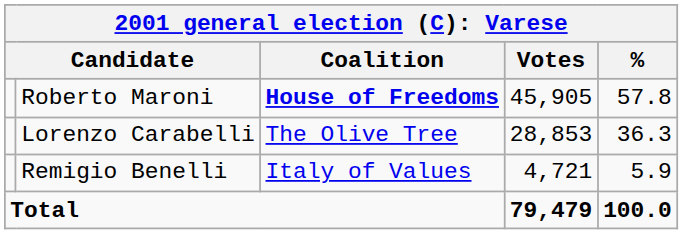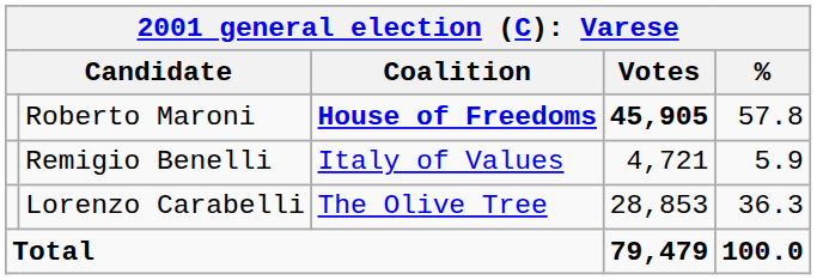Roberto Maroni | Votes: normal -> bold
rows swapped: Lorenzo Carabelli <-> Remigio Benelli
